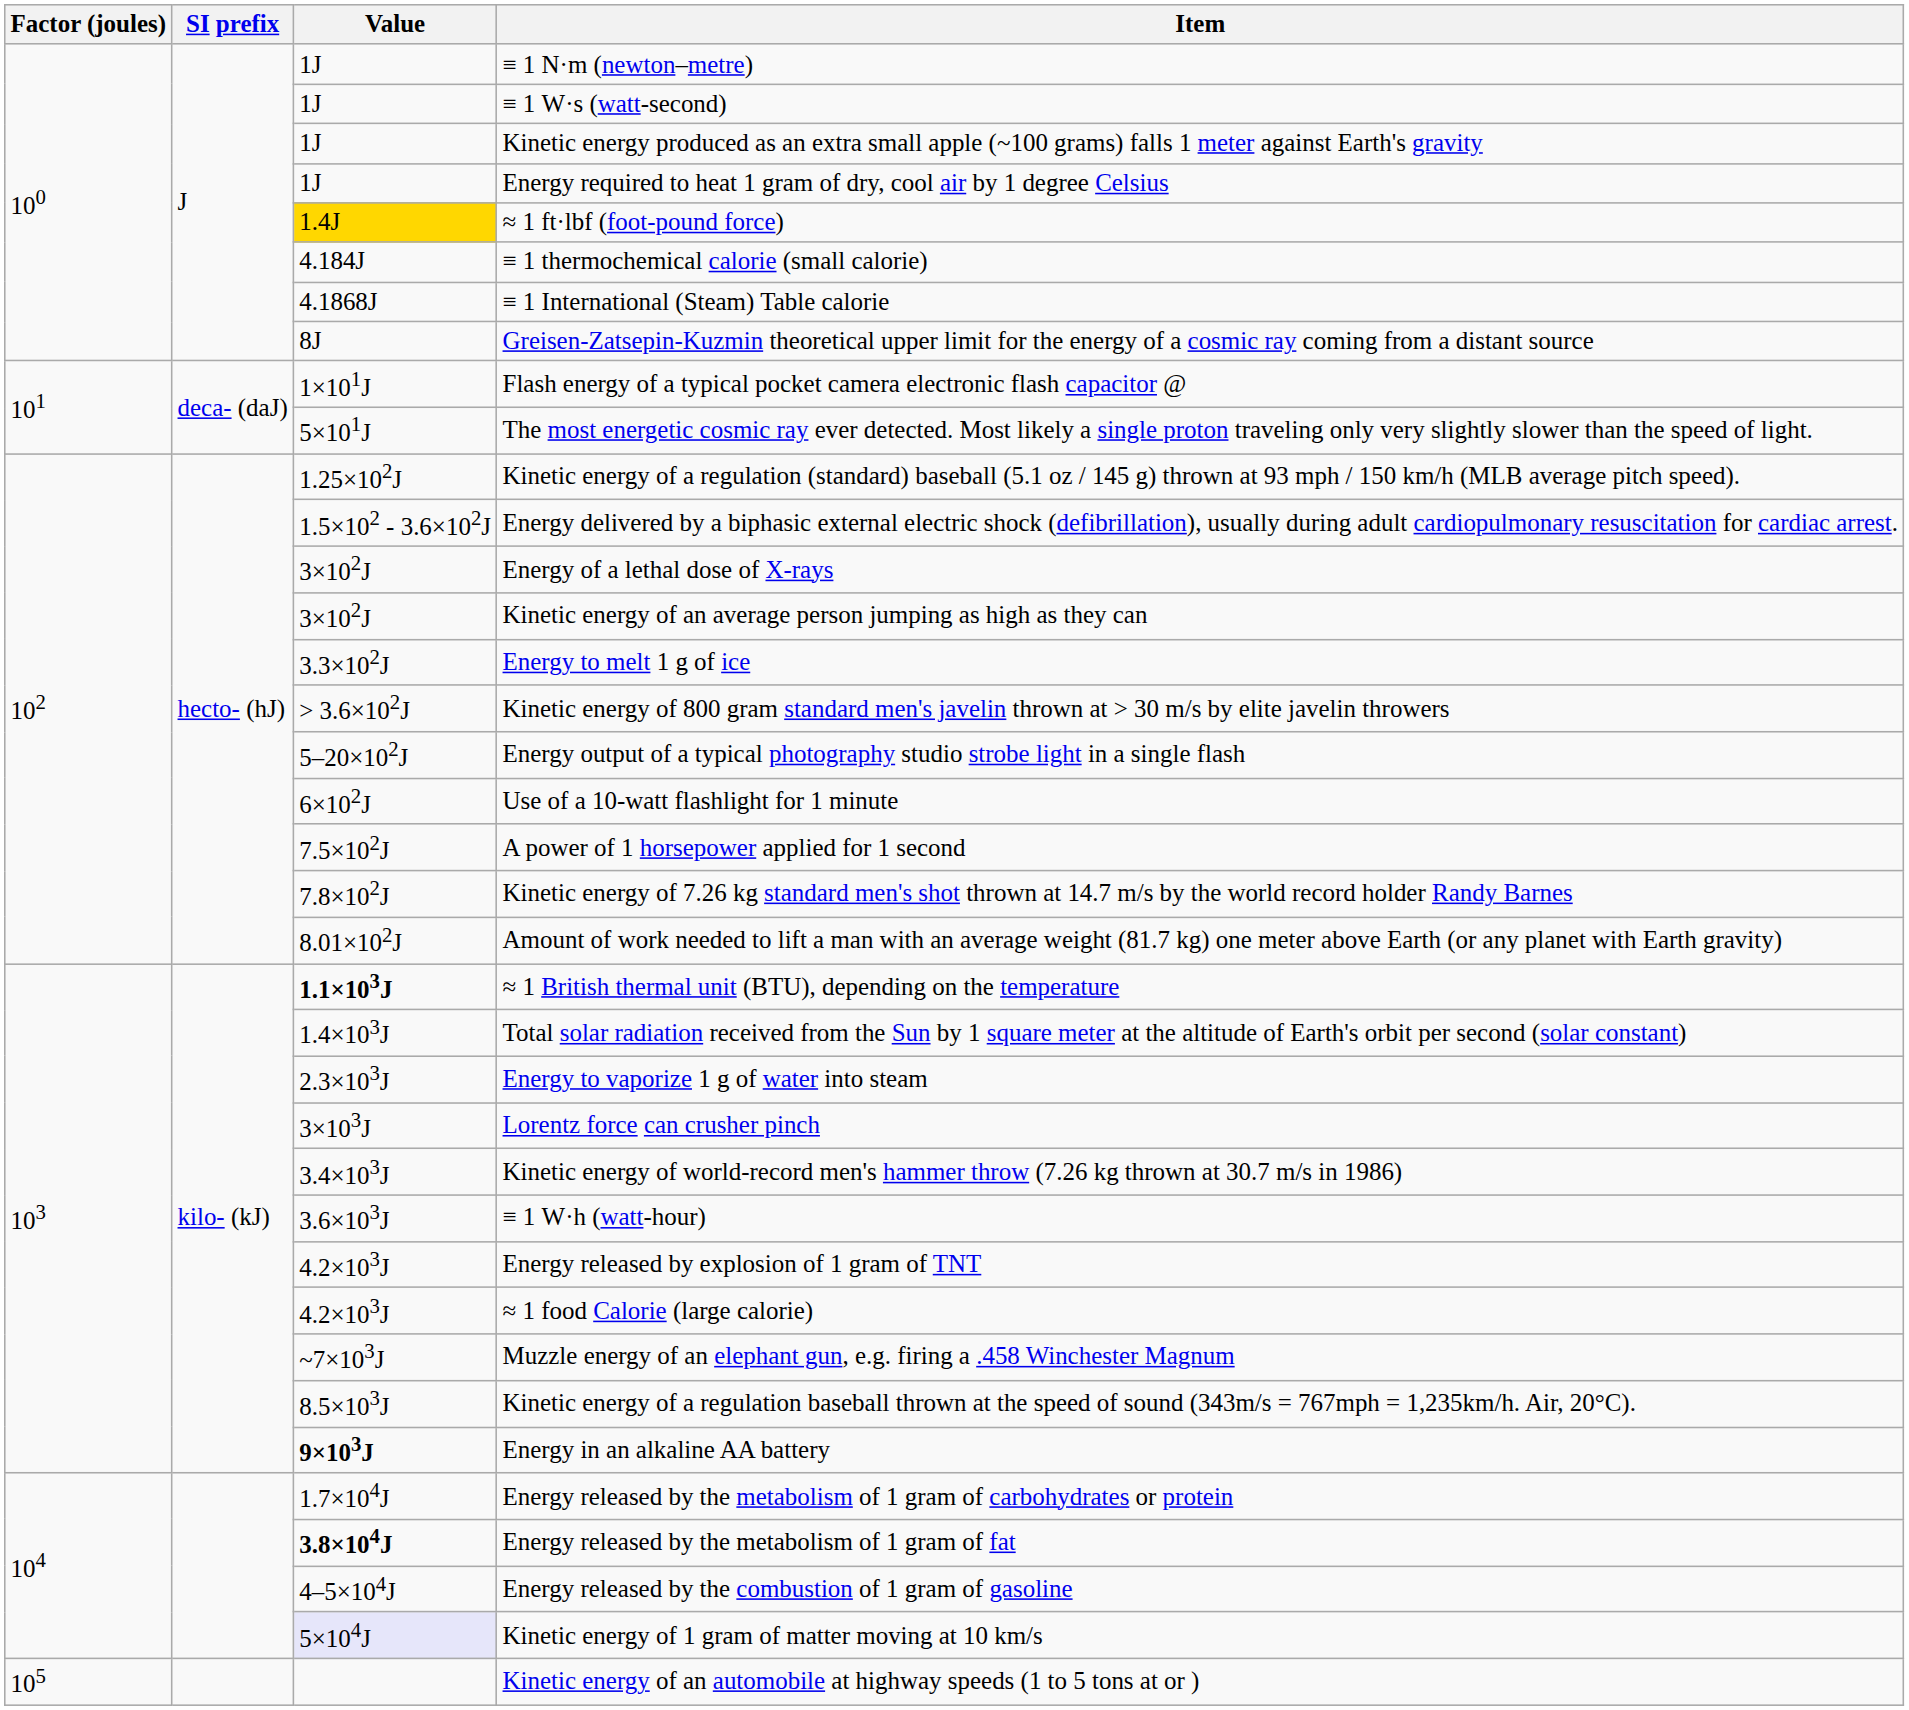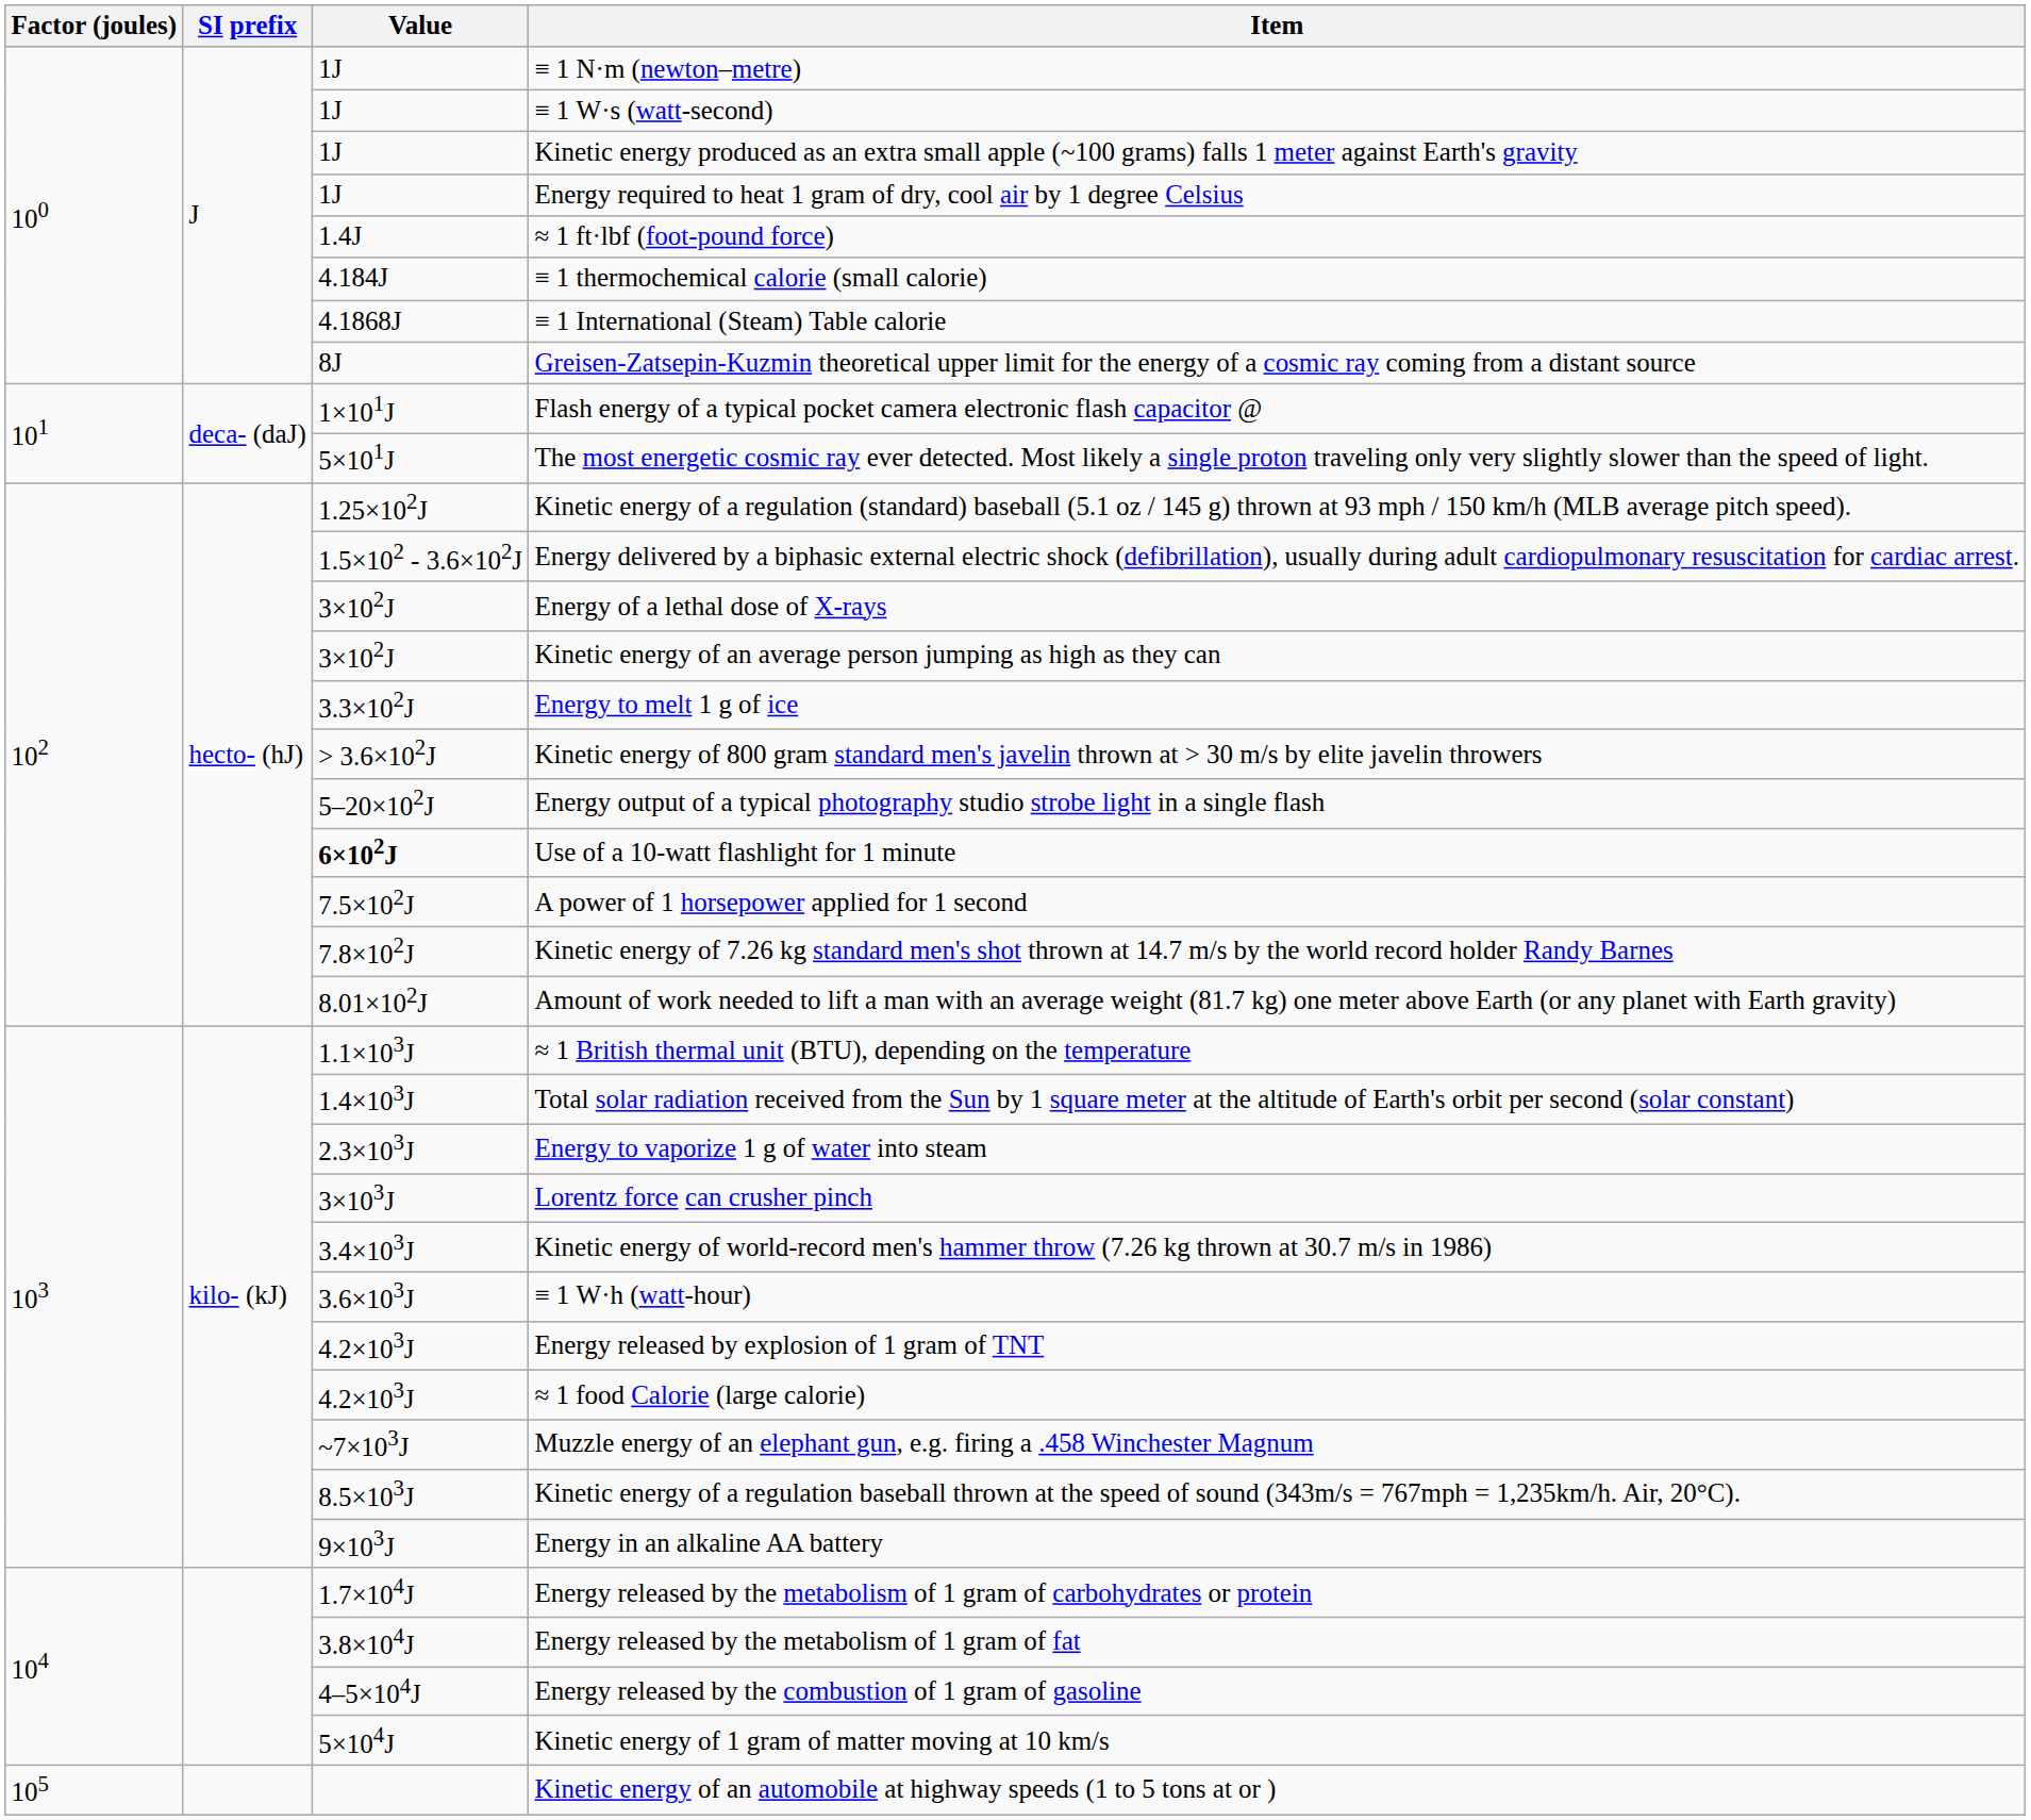≈ 1 ft·lbf (foot-pound force) | Value: gold background -> no background
Use of a 10-watt flashlight for 1 minute | Value: normal -> bold
≈ 1 British thermal unit (BTU), depending on the temperature | Value: bold -> normal
Energy in an alkaline AA battery | Value: bold -> normal
Energy released by the metabolism of 1 gram of fat | Value: bold -> normal
Kinetic energy of 1 gram of matter moving at 10 km/s | Value: lavender background -> no background
